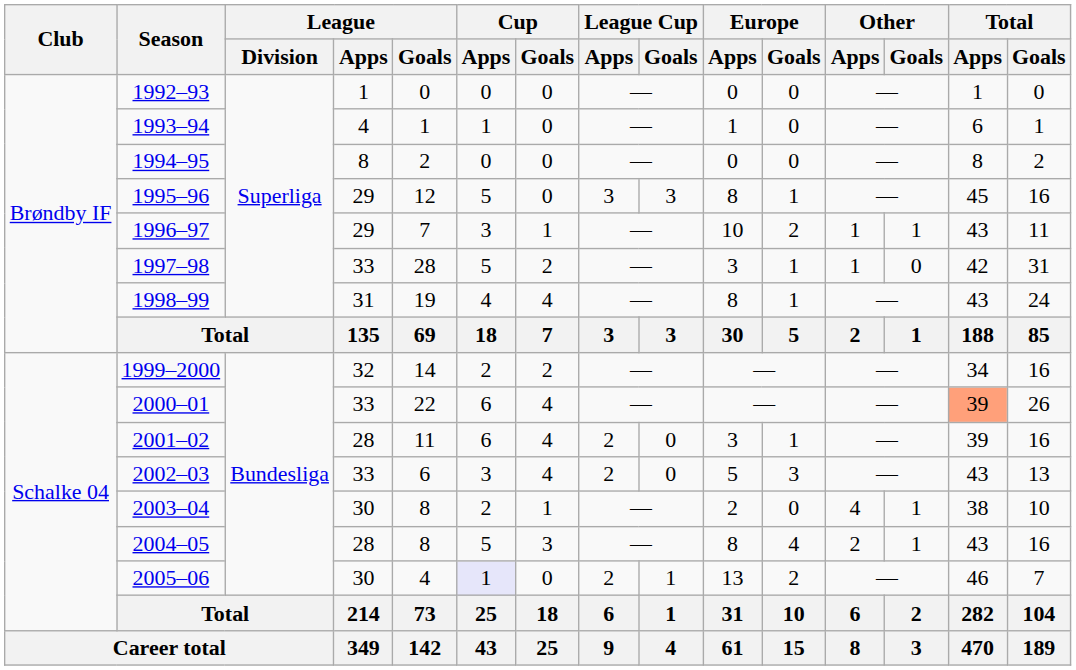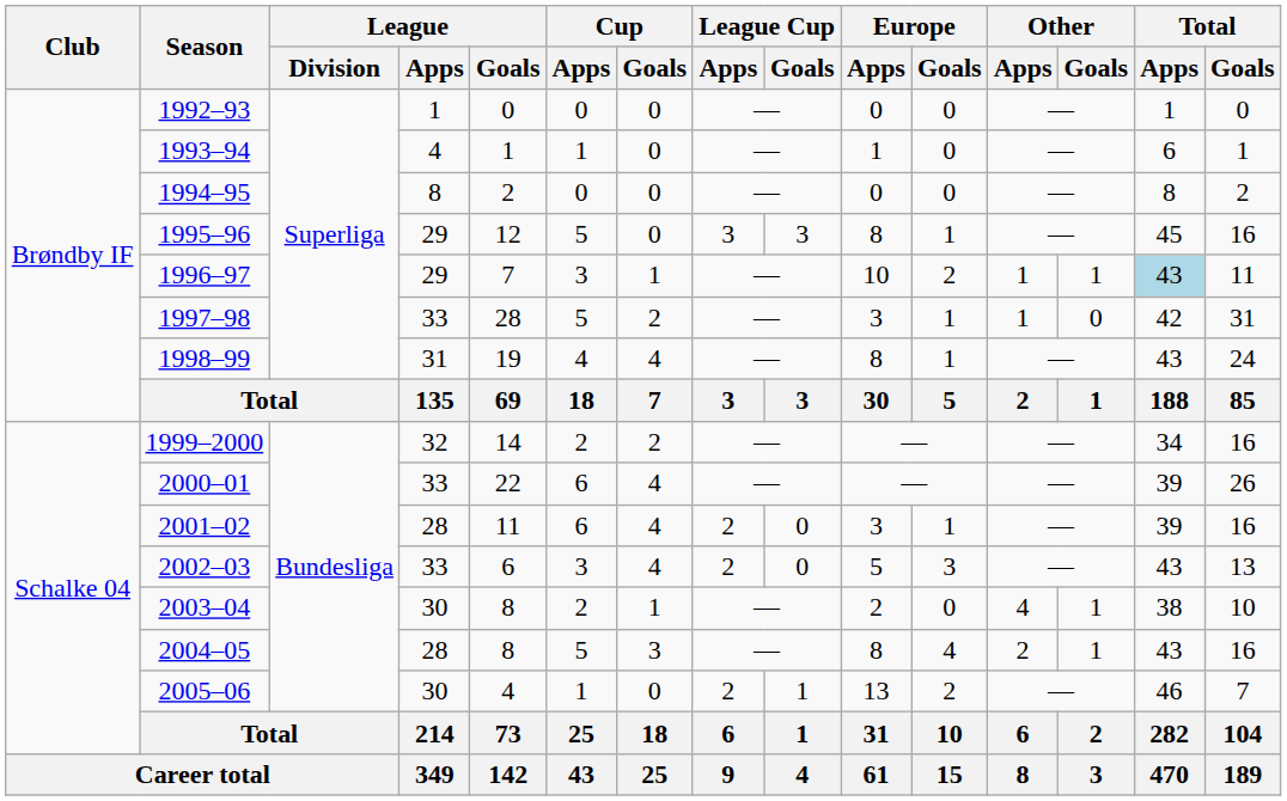1996–97 | Total / Apps: no background -> lightblue background
2000–01 | Total / Apps: lightsalmon background -> no background
2005–06 | Cup / Apps: lavender background -> no background
